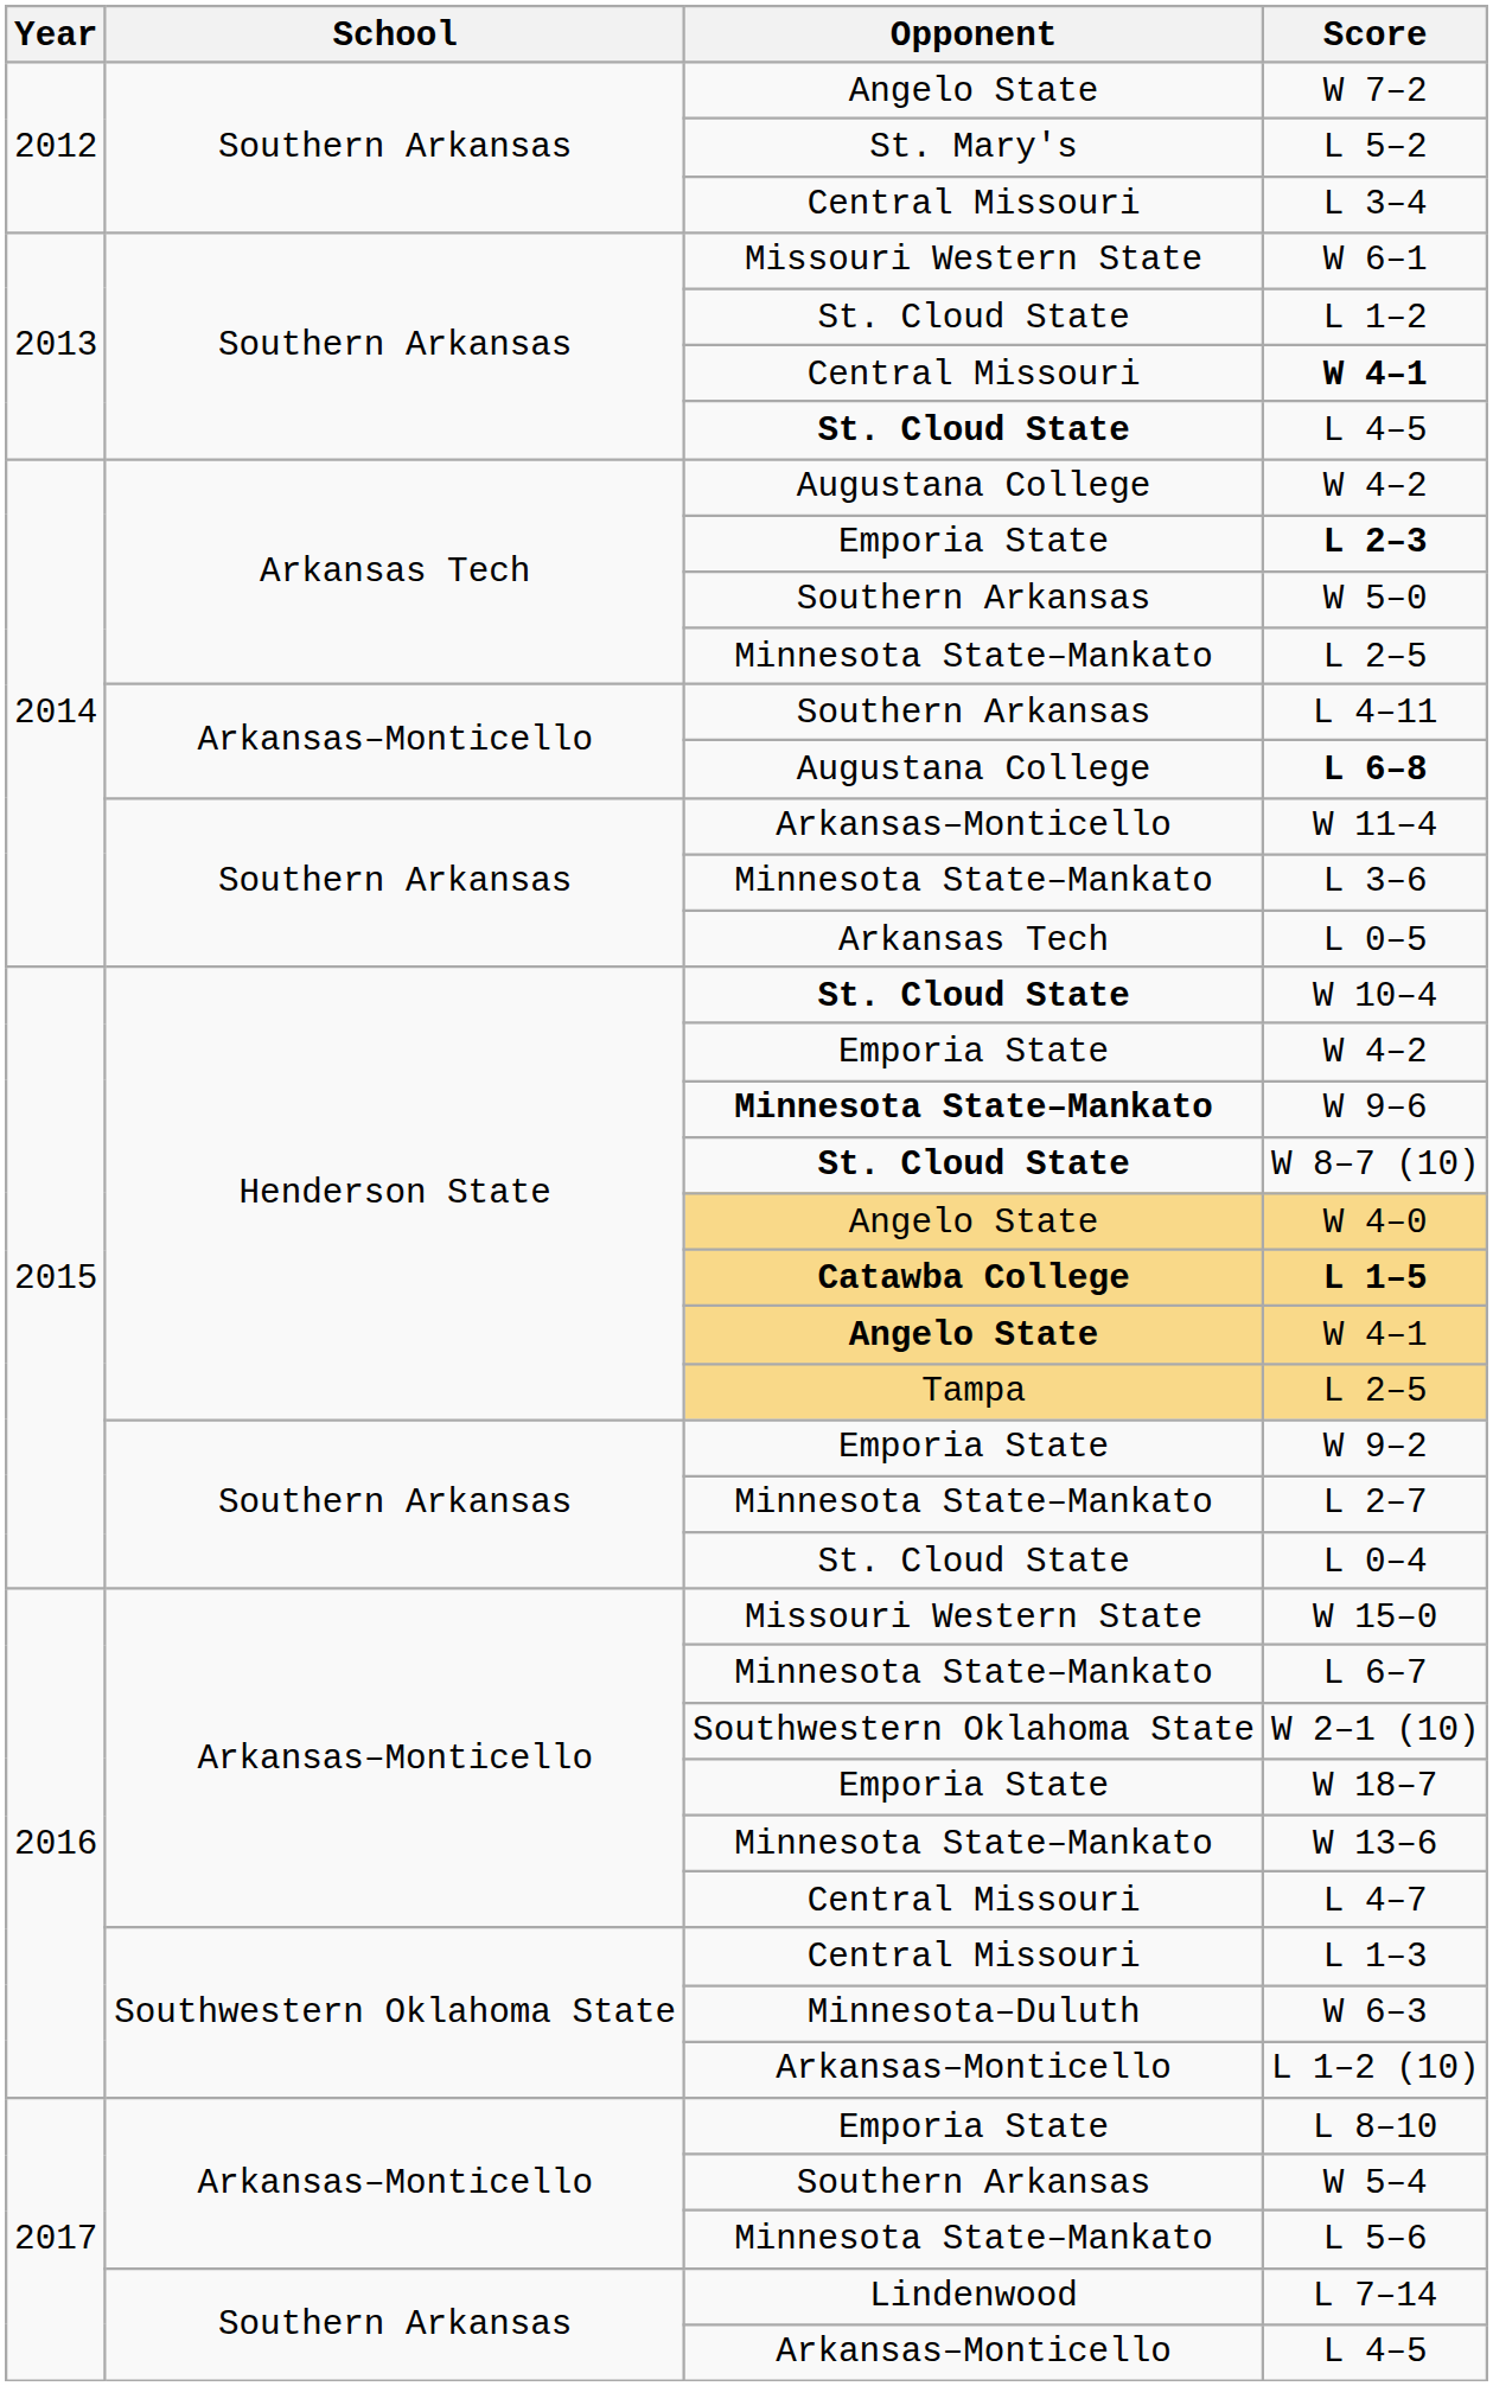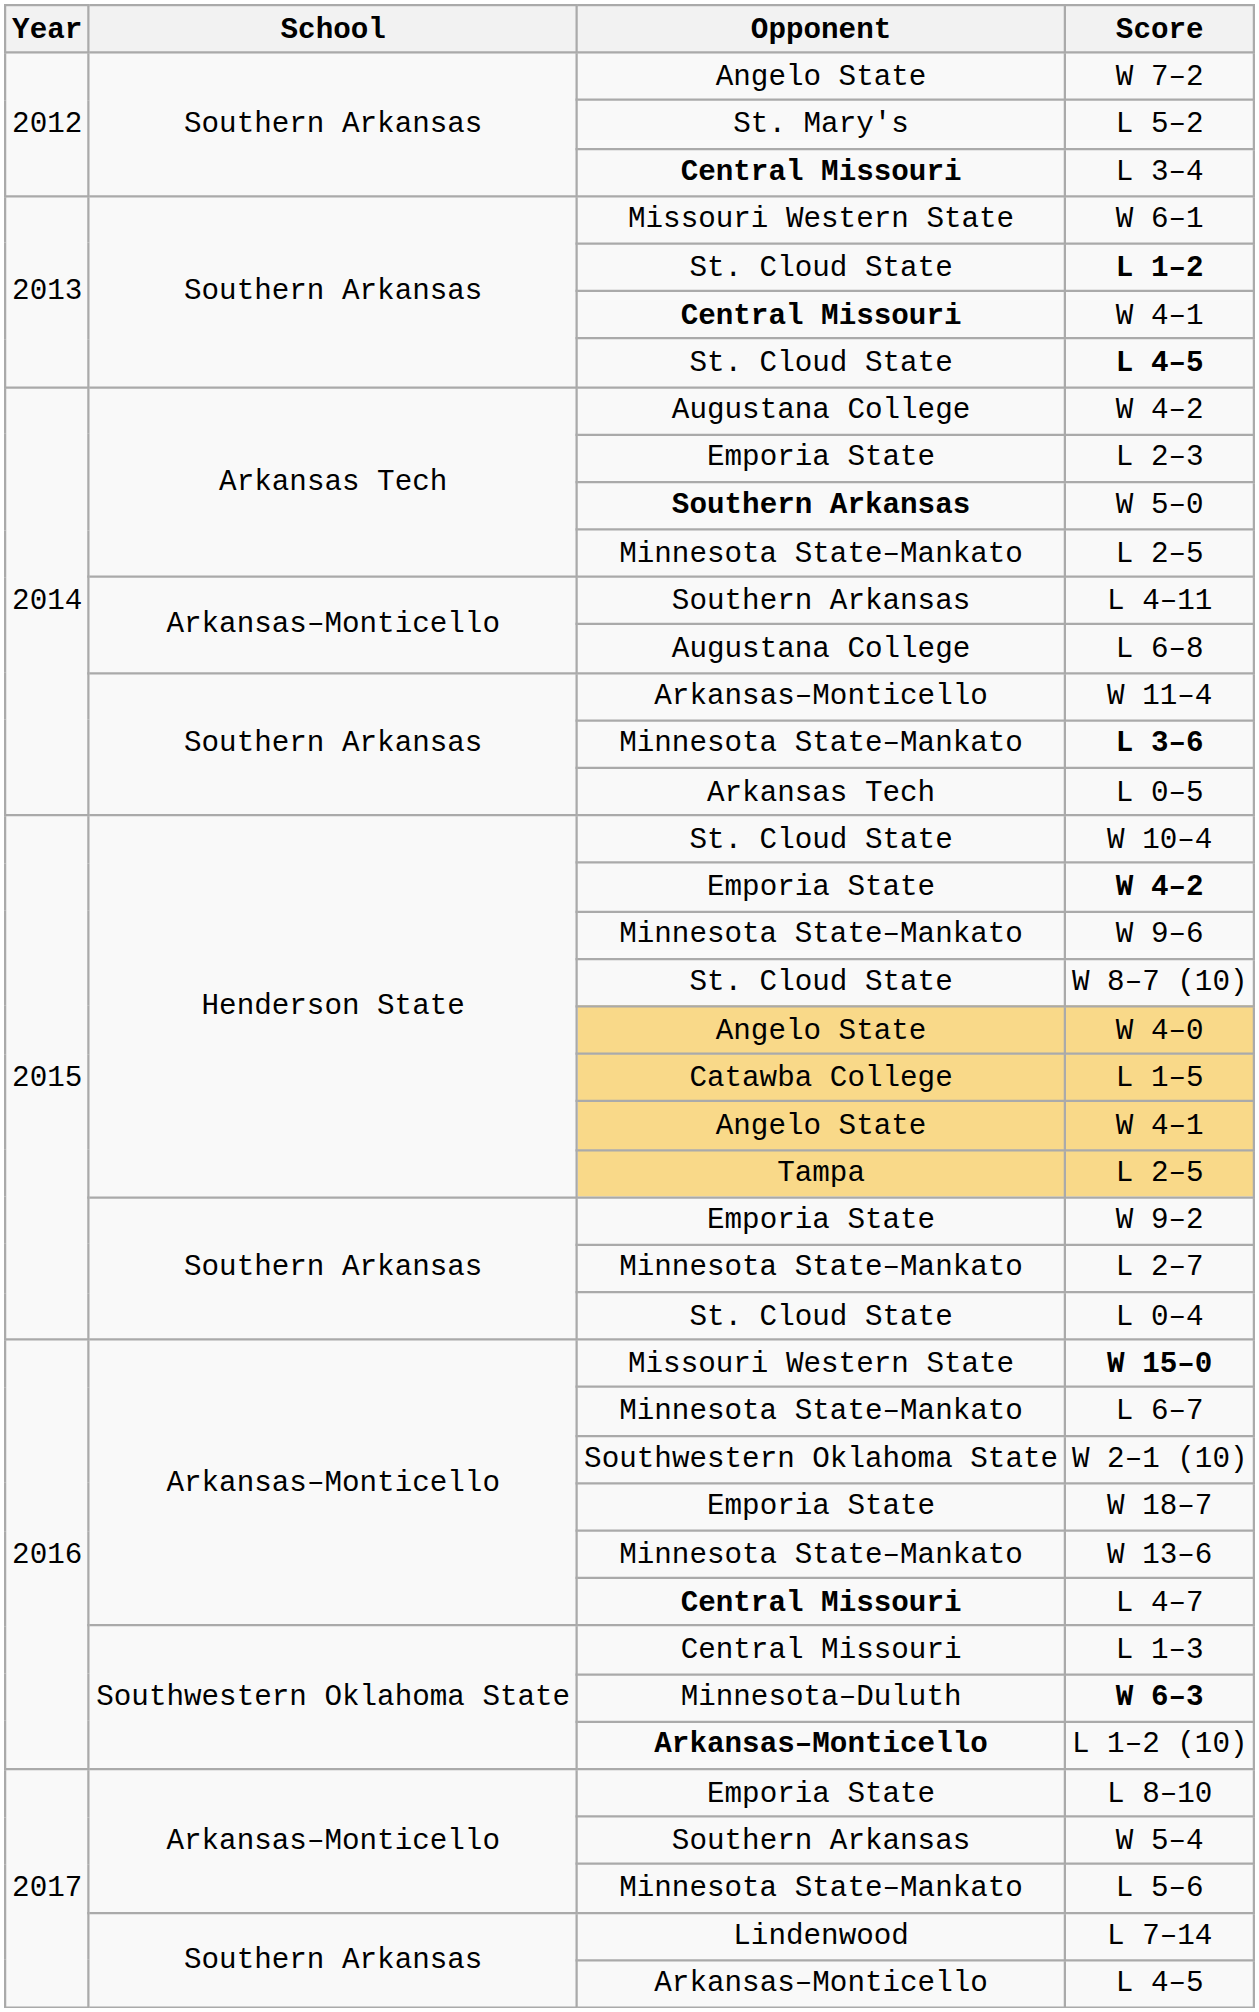L 3–4 | Opponent: normal -> bold
L 1–2 | Score: normal -> bold
Central Missouri / W 4–1 | Opponent: normal -> bold
Central Missouri / W 4–1 | Score: bold -> normal
St. Cloud State / L 4–5 | Opponent: bold -> normal
St. Cloud State / L 4–5 | Score: normal -> bold
L 2–3 | Score: bold -> normal
W 5–0 | Opponent: normal -> bold
L 6–8 | Score: bold -> normal
L 3–6 | Score: normal -> bold
W 10–4 | Opponent: bold -> normal
Emporia State / W 4–2 | Score: normal -> bold
W 9–6 | Opponent: bold -> normal
W 8–7 (10) | Opponent: bold -> normal
L 1–5 | Opponent: bold -> normal
L 1–5 | Score: bold -> normal
Angelo State / W 4–1 | Opponent: bold -> normal
W 15–0 | Score: normal -> bold
L 4–7 | Opponent: normal -> bold
W 6–3 | Score: normal -> bold
L 1–2 (10) | Opponent: normal -> bold
